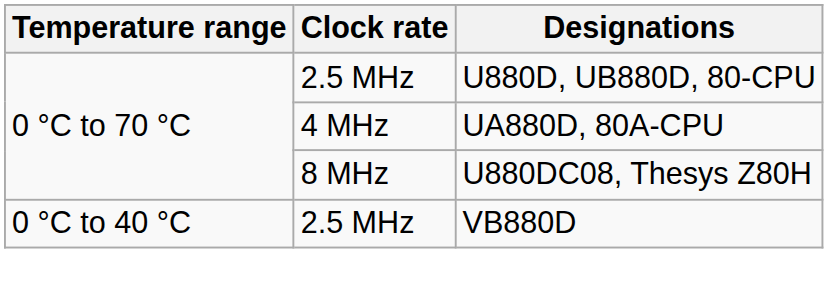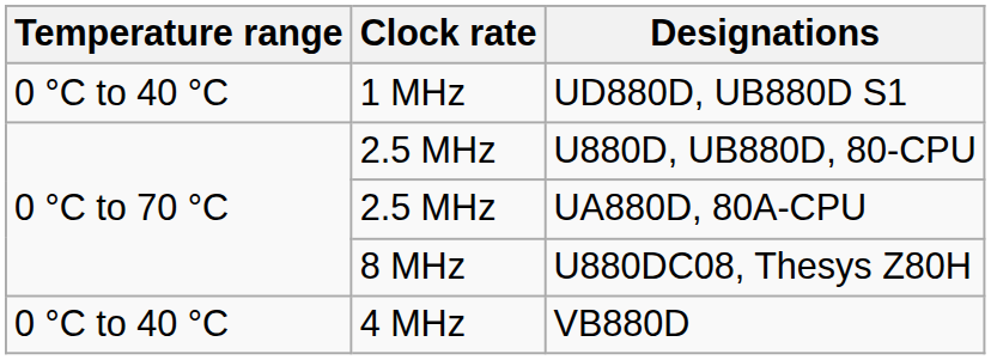+ row: 0 °C to 40 °C | 1 MHz | UD880D, UB880D S1
UA880D, 80A-CPU | Clock rate: 4 MHz -> 2.5 MHz
VB880D | Clock rate: 2.5 MHz -> 4 MHz
